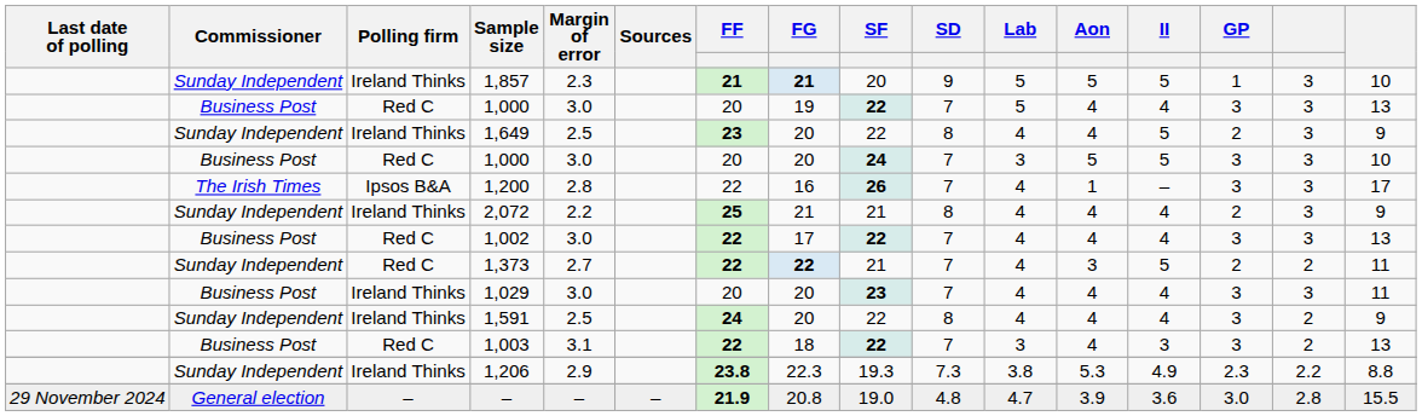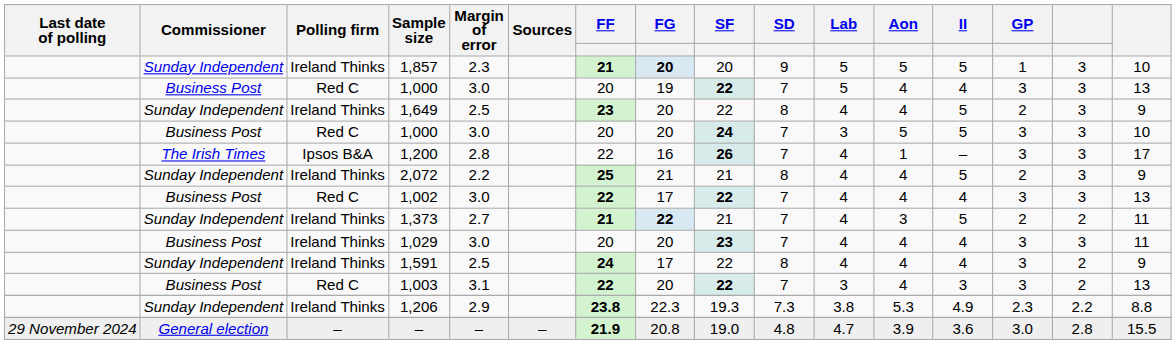1,857 | FG: 21 -> 20
2,072 | II: 4 -> 5
1,373 | Polling firm: Red C -> Ireland Thinks
1,373 | FF: 22 -> 21
1,591 | FG: 20 -> 17
1,003 | FG: 18 -> 20
